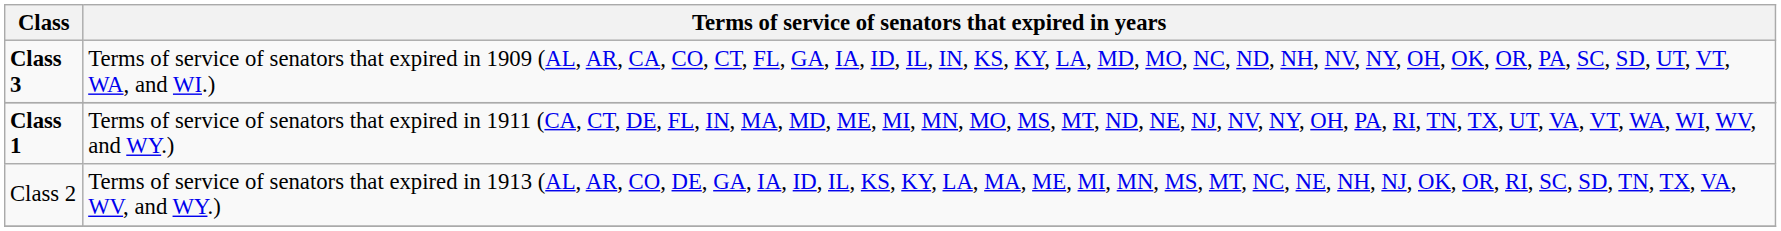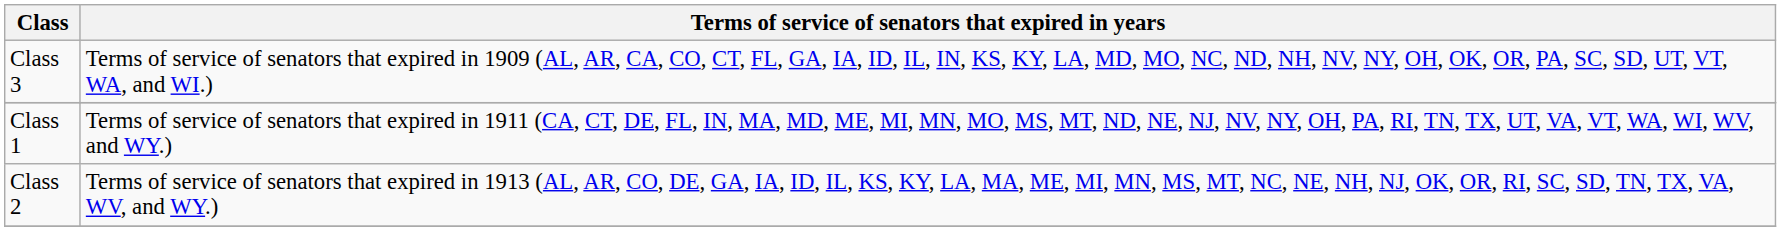Class 3 | Class: bold -> normal
Class 1 | Class: bold -> normal
